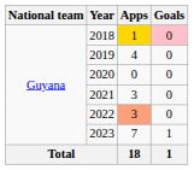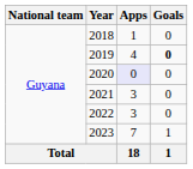2018 | Apps: gold background -> no background
2018 | Goals: pink background -> no background
2019 | Goals: normal -> bold
2020 | Apps: no background -> lavender background
2022 | Apps: lightsalmon background -> no background
